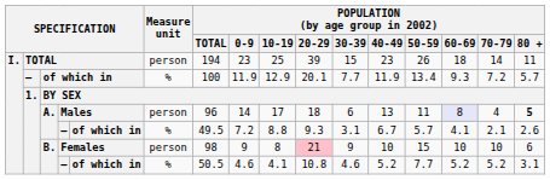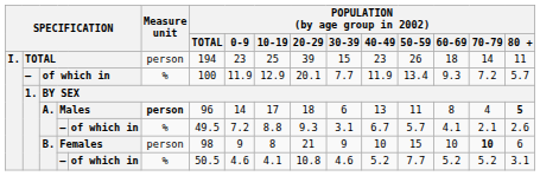Males | Measure unit: normal -> bold
Males | POPULATION (by age group in 2002) / 60-69: lavender background -> no background
Females | POPULATION (by age group in 2002) / 20-29: pink background -> no background
Females | POPULATION (by age group in 2002) / 70-79: normal -> bold
